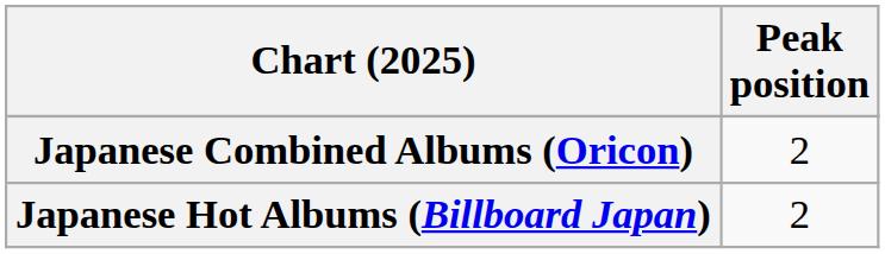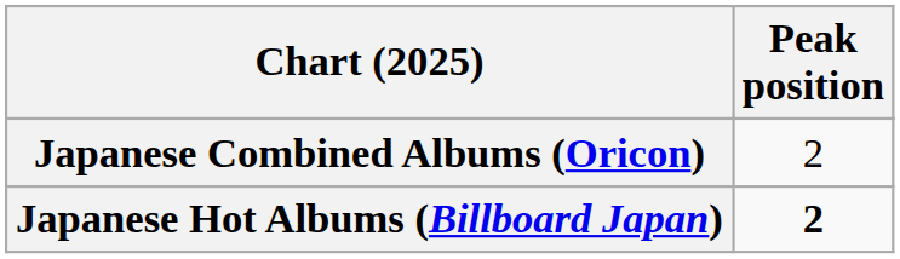Japanese Hot Albums (Billboard Japan) | Peak position: normal -> bold
